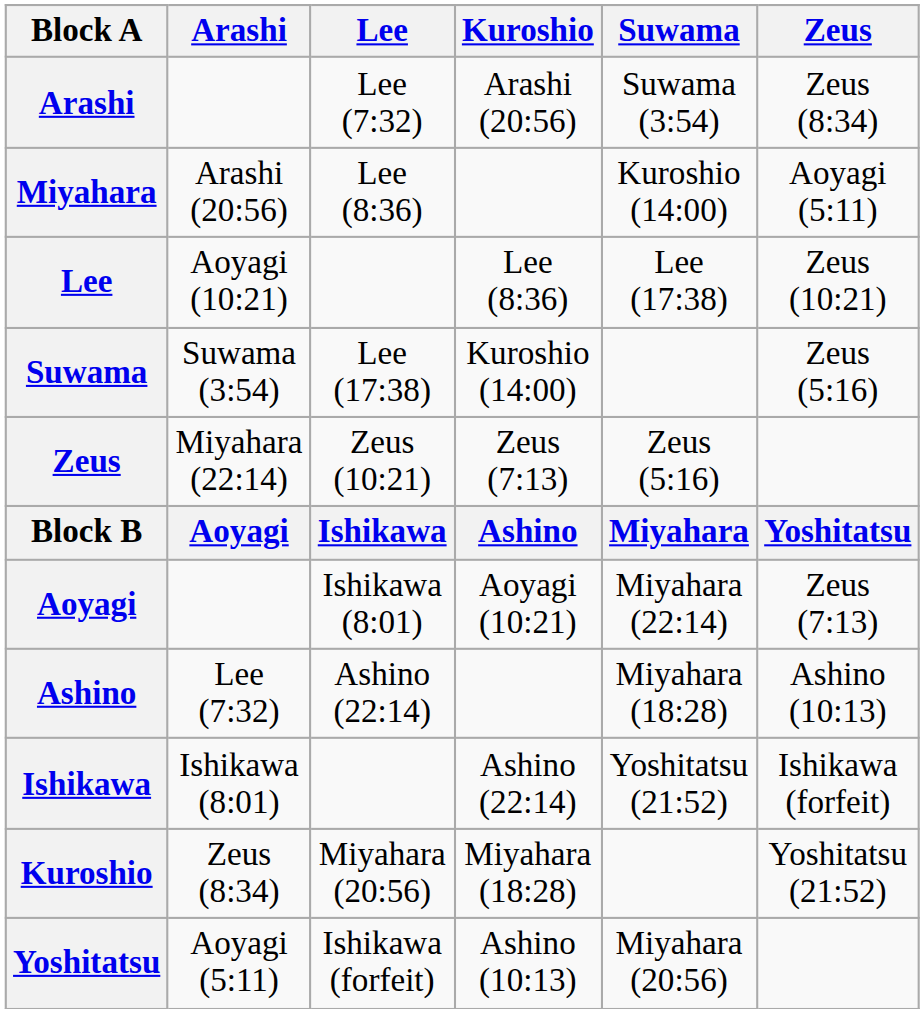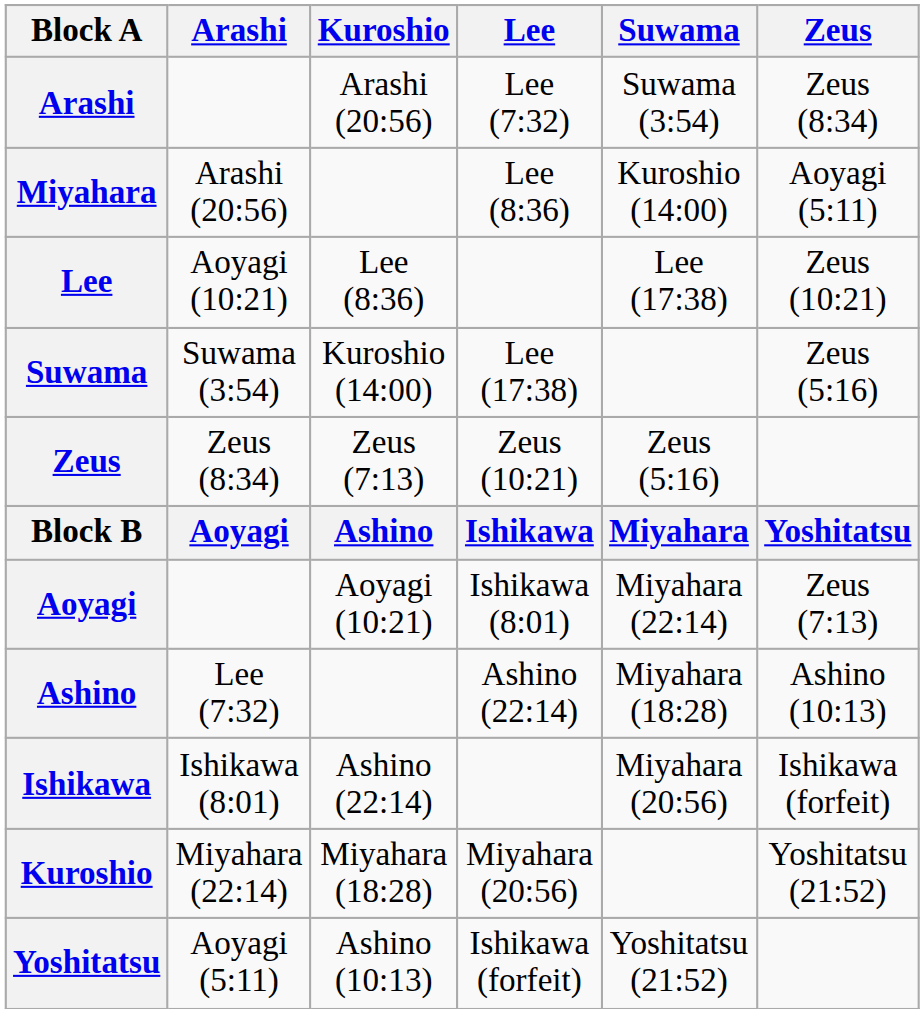columns swapped: Kuroshio <-> Lee
row 6 | Arashi: Miyahara (22:14) -> Zeus (8:34)
row 10 | Suwama: Yoshitatsu (21:52) -> Miyahara (20:56)
row 11 | Arashi: Zeus (8:34) -> Miyahara (22:14)
row 12 | Suwama: Miyahara (20:56) -> Yoshitatsu (21:52)
